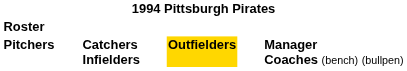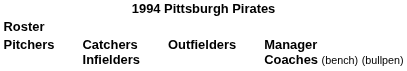Pitchers | column 3: gold background -> no background
